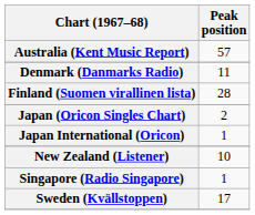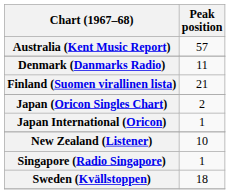Finland (Suomen virallinen lista) | Peak position: 28 -> 21
Sweden (Kvällstoppen) | Peak position: 17 -> 18
